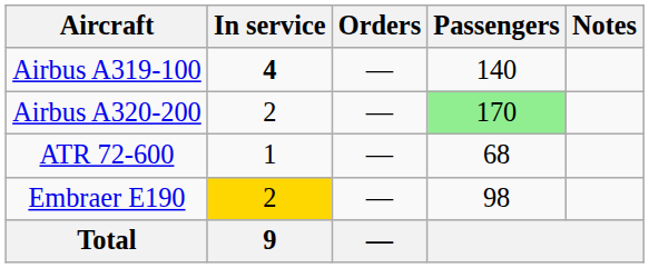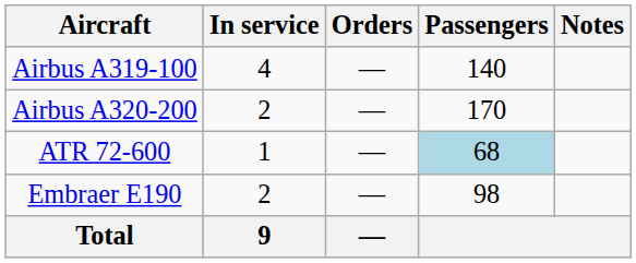Airbus A319-100 | In service: bold -> normal
Airbus A320-200 | Passengers: lightgreen background -> no background
ATR 72-600 | Passengers: no background -> lightblue background
Embraer E190 | In service: gold background -> no background
